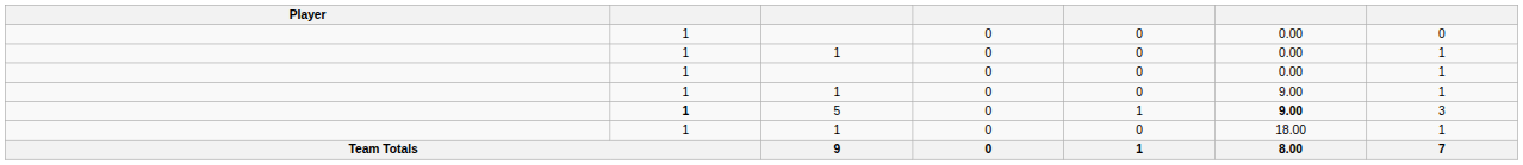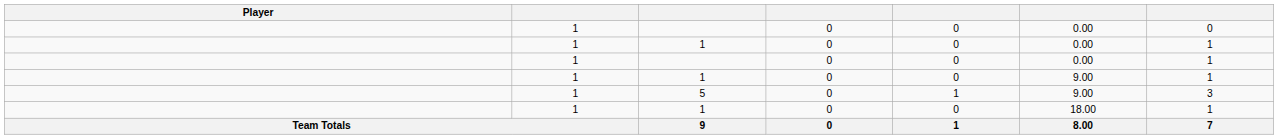5 | column 2: bold -> normal
5 | column 6: bold -> normal
